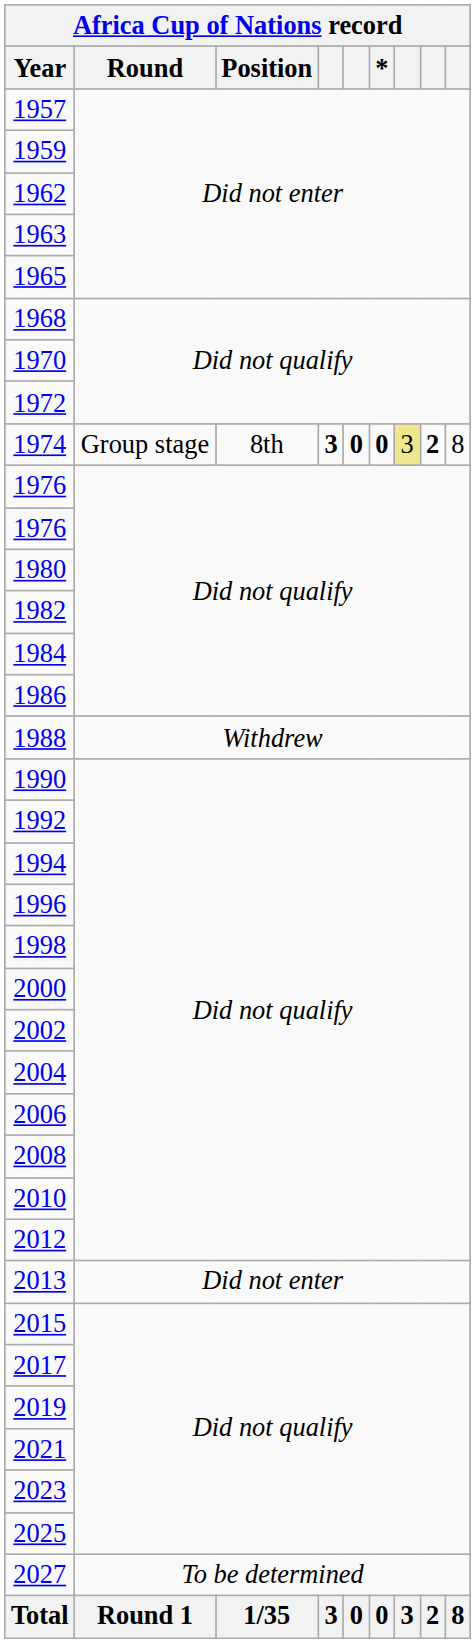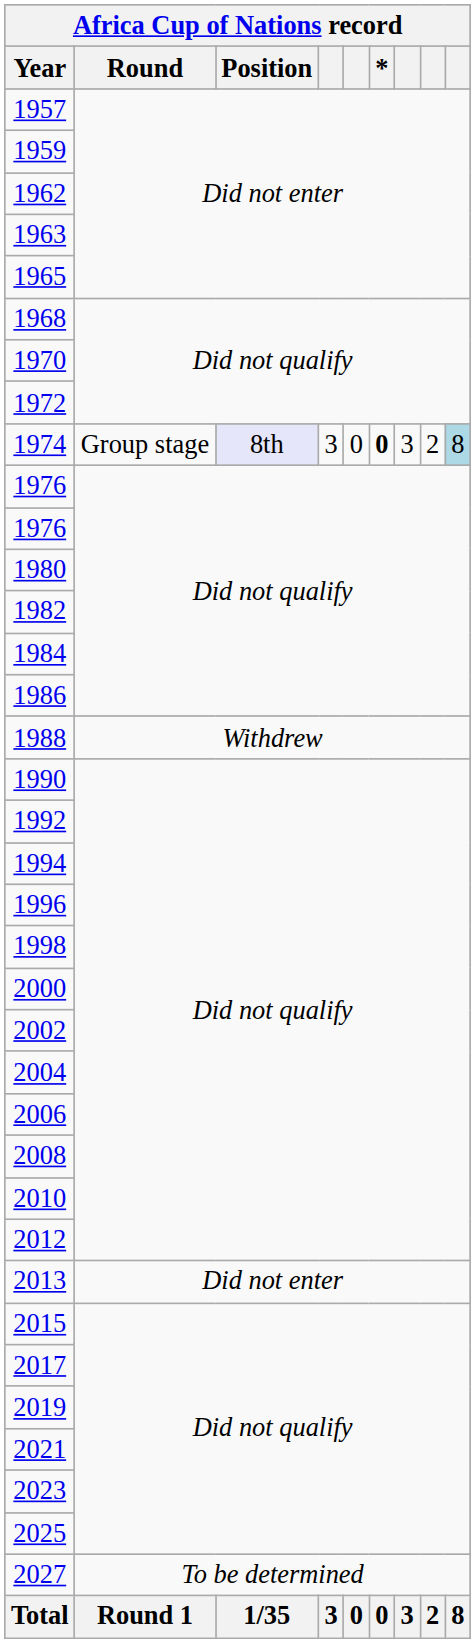1974 | Position: no background -> lavender background
1974 | column 4: bold -> normal
1974 | column 5: bold -> normal
1974 | column 7: khaki background -> no background
1974 | column 8: bold -> normal
1974 | column 9: no background -> lightblue background
